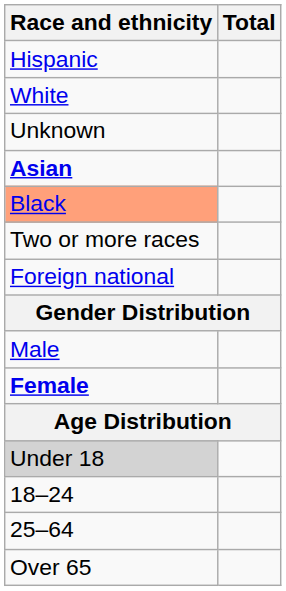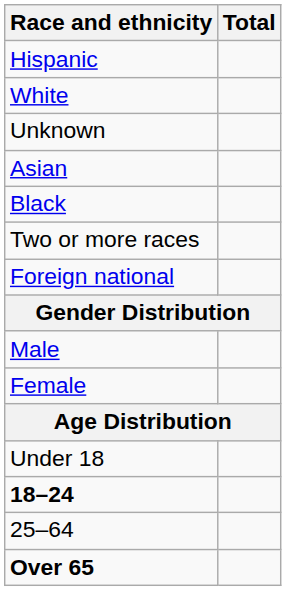Asian | Race and ethnicity: bold -> normal
Black | Race and ethnicity: lightsalmon background -> no background
Female | Race and ethnicity: bold -> normal
Under 18 | Race and ethnicity: lightgrey background -> no background
18–24 | Race and ethnicity: normal -> bold
Over 65 | Race and ethnicity: normal -> bold
